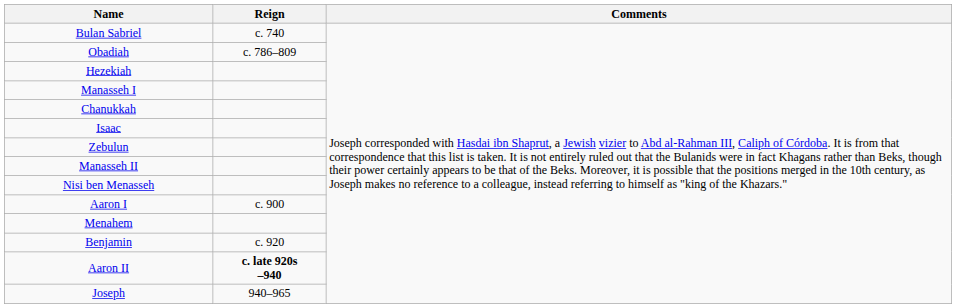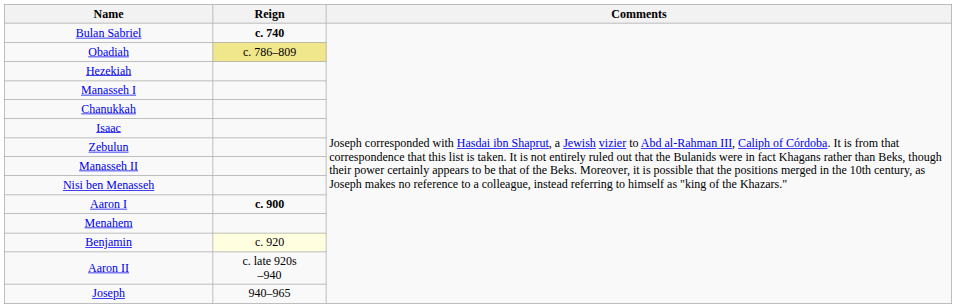Bulan Sabriel | Reign: normal -> bold
Obadiah | Reign: no background -> khaki background
Aaron I | Reign: normal -> bold
Benjamin | Reign: no background -> lightyellow background
Aaron II | Reign: bold -> normal
